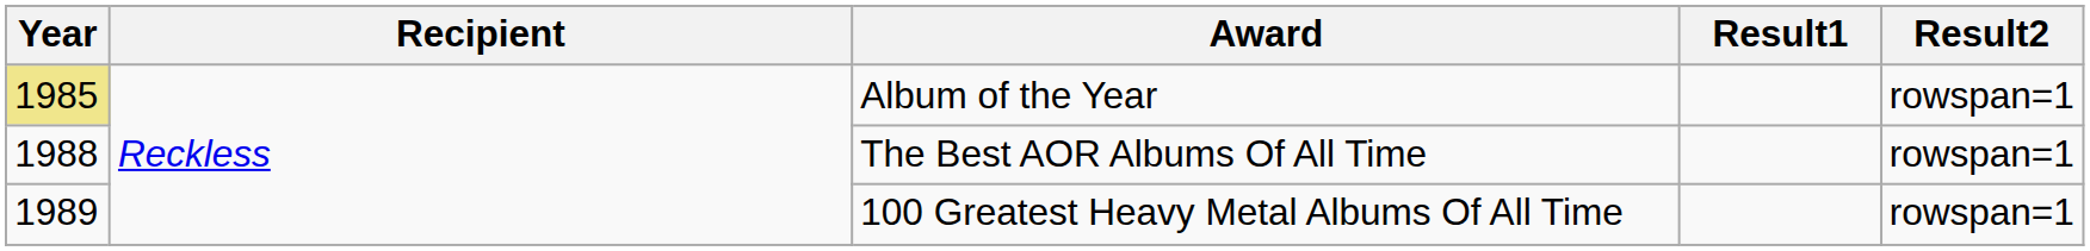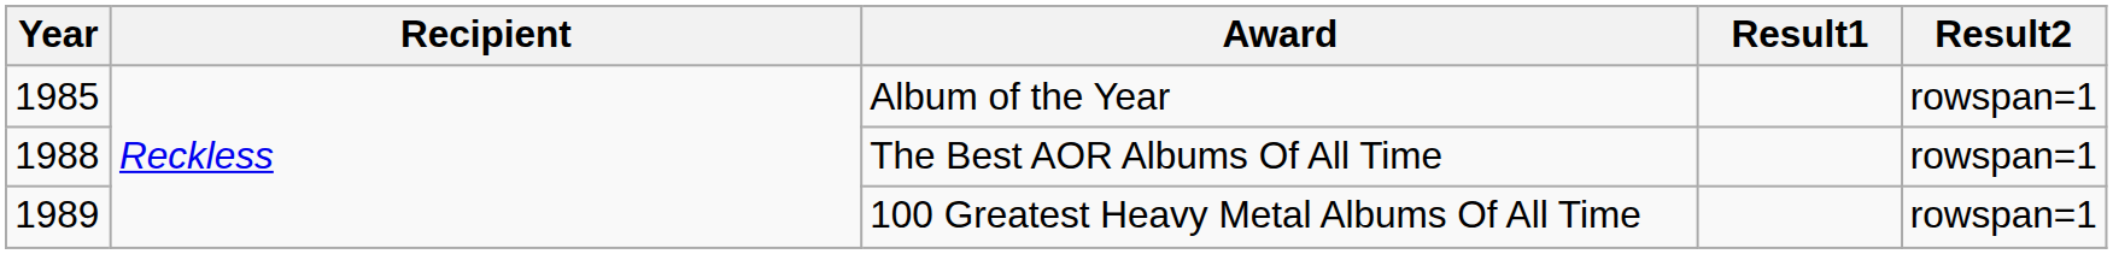Album of the Year | Year: khaki background -> no background
